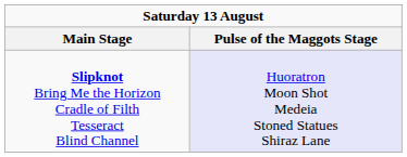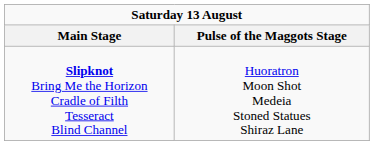row 3 | Pulse of the Maggots Stage: lavender background -> no background
